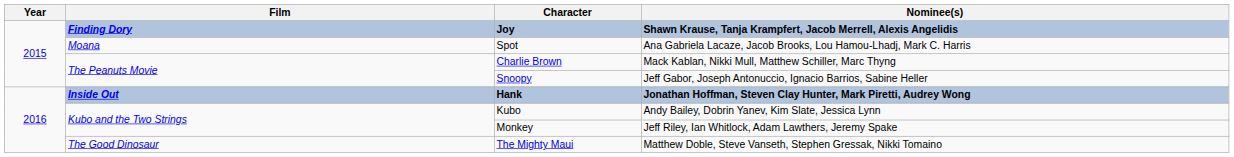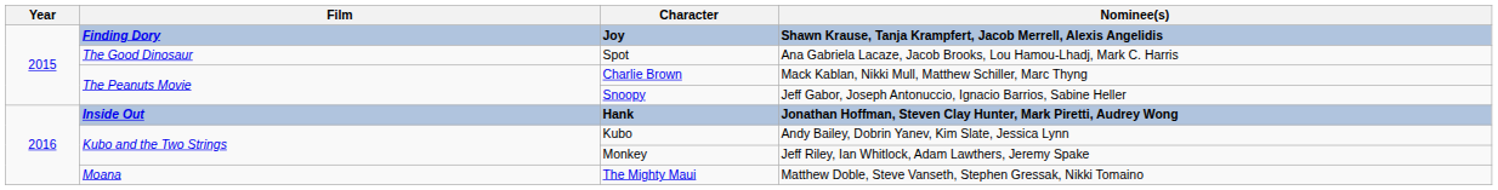Spot | Film: Moana -> The Good Dinosaur
The Mighty Maui | Film: The Good Dinosaur -> Moana
